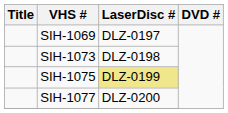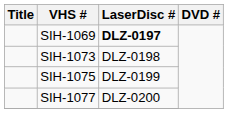SIH-1069 | LaserDisc #: normal -> bold
SIH-1075 | LaserDisc #: khaki background -> no background
